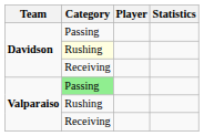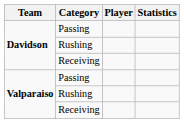Davidson / Rushing | Category: lightyellow background -> no background
Valparaiso / Passing | Category: lightgreen background -> no background
